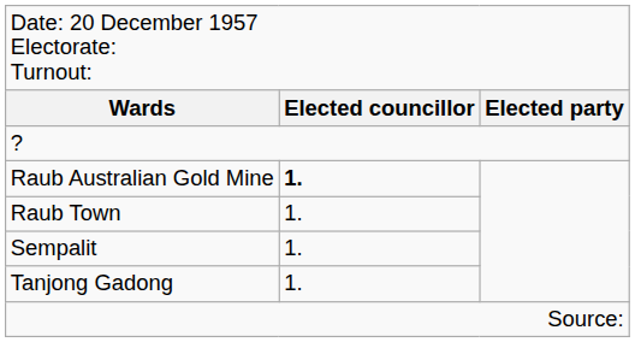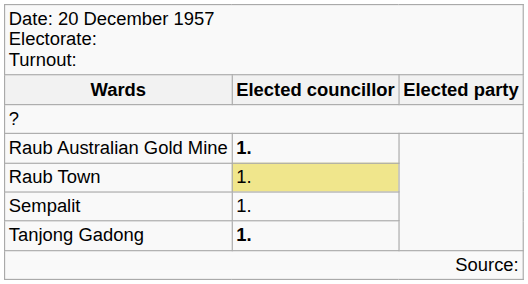Raub Town | column 2: no background -> khaki background
Tanjong Gadong | column 2: normal -> bold
